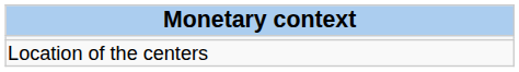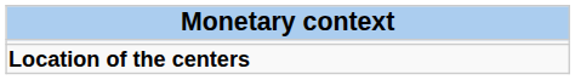row 2 | column 1: normal -> bold
